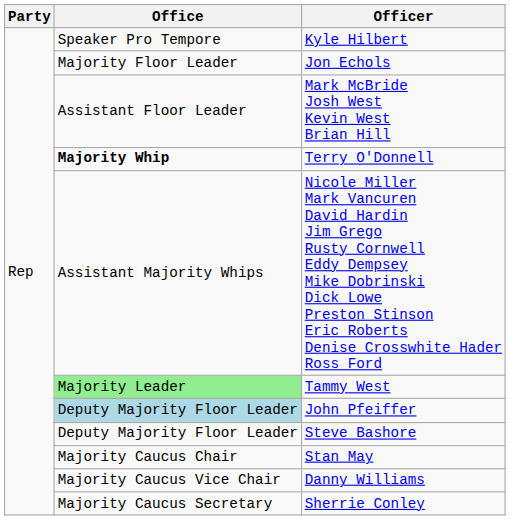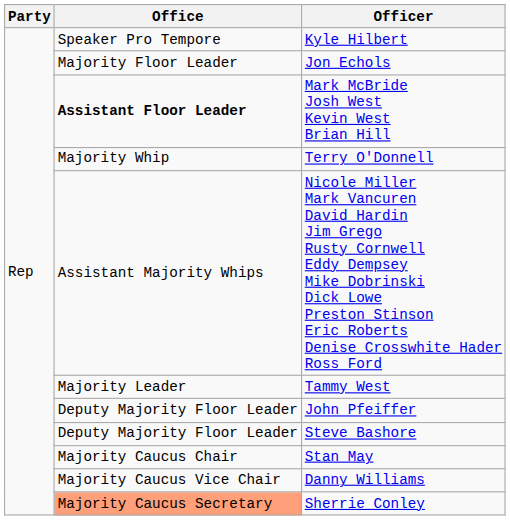Mark McBride Josh West Kevin West Brian Hill | Office: normal -> bold
Terry O'Donnell | Office: bold -> normal
Tammy West | Office: lightgreen background -> no background
John Pfeiffer | Office: lightblue background -> no background
Sherrie Conley | Office: no background -> lightsalmon background
